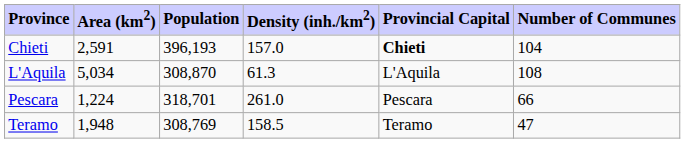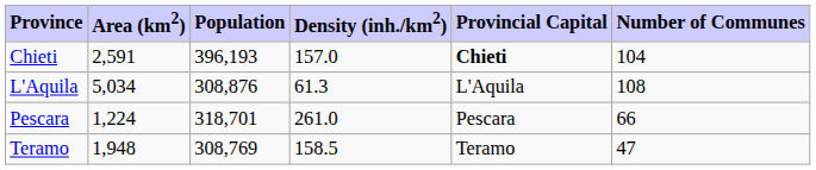row 3 | Population: 308,870 -> 308,876
